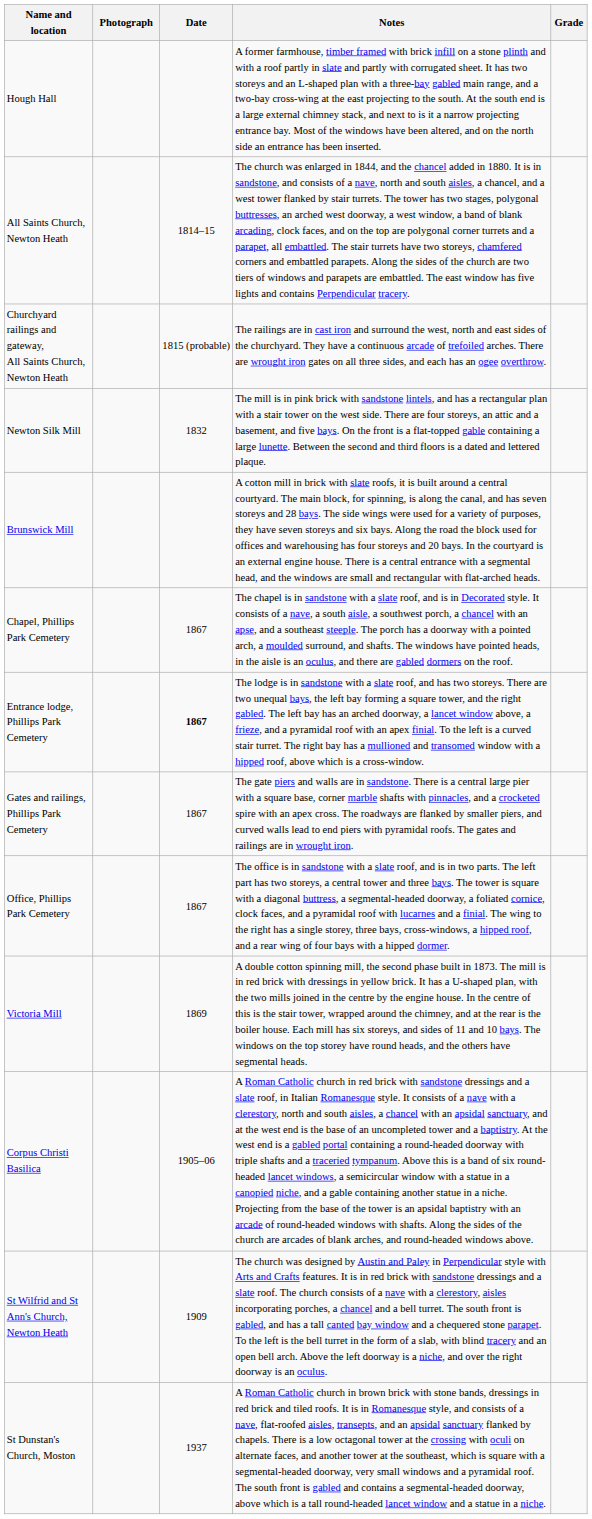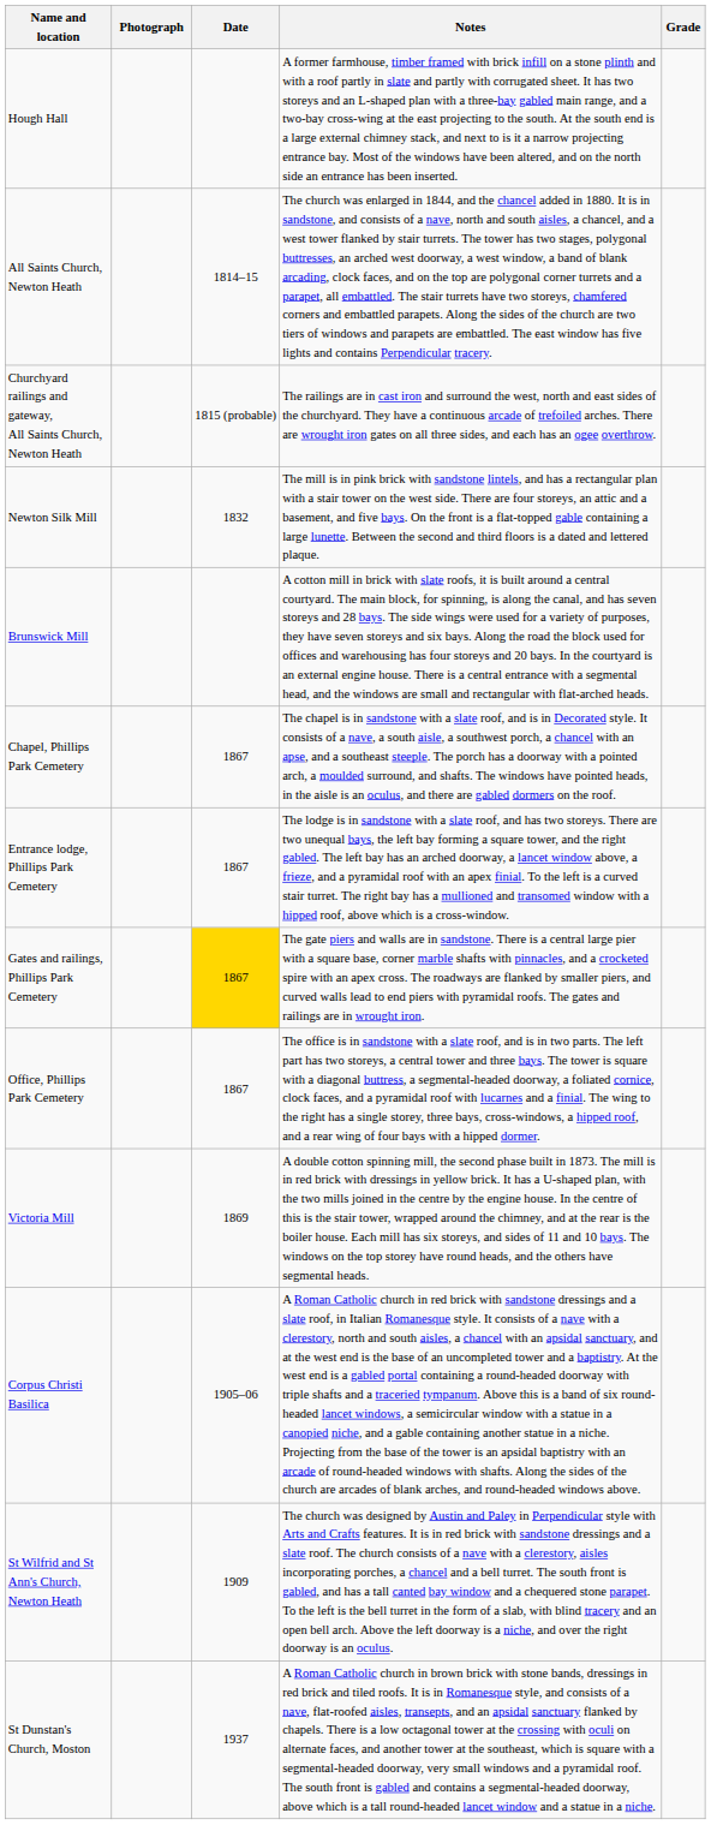Entrance lodge, Phillips Park Cemetery | Date: bold -> normal
Gates and railings, Phillips Park Cemetery | Date: no background -> gold background
